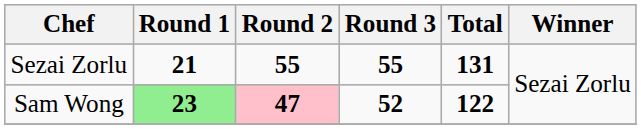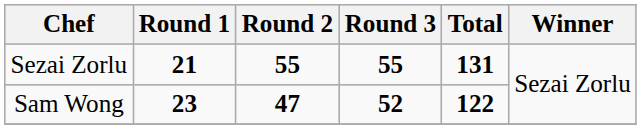Sam Wong | Round 1: lightgreen background -> no background
Sam Wong | Round 2: pink background -> no background
